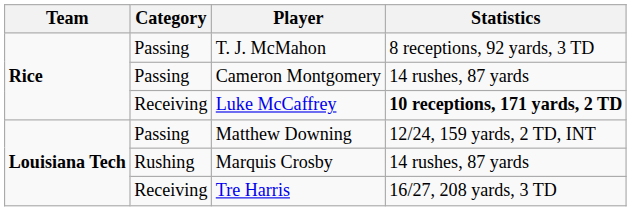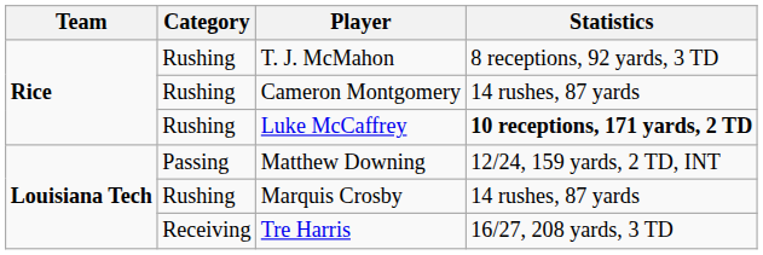T. J. McMahon | Category: Passing -> Rushing
Cameron Montgomery | Category: Passing -> Rushing
Luke McCaffrey | Category: Receiving -> Rushing
